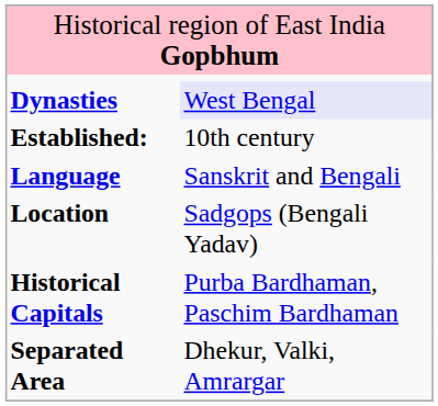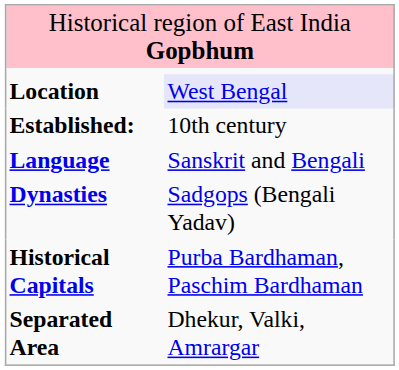row 2 | column 1: Dynasties -> Location
row 5 | column 1: Location -> Dynasties
